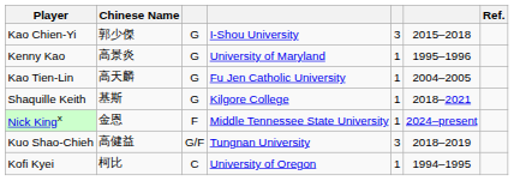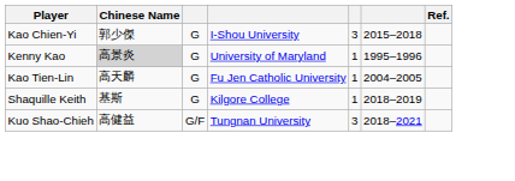Kenny Kao | Chinese Name: no background -> lightgrey background
Shaquille Keith | column 6: 2018–2021 -> 2018–2019
- row: Nick Kingx | 金恩 | F | Middle Tennessee State University | 1 | 2024–present
Kuo Shao-Chieh | column 6: 2018–2019 -> 2018–2021
- row: Kofi Kyei | 柯比 | C | University of Oregon | 1 | 1994–1995
